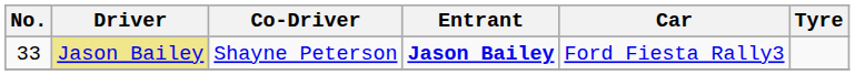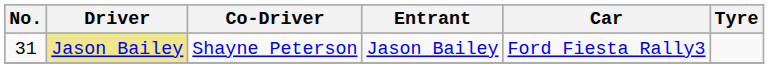row 2 | No.: 33 -> 31
row 2 | Entrant: bold -> normal
